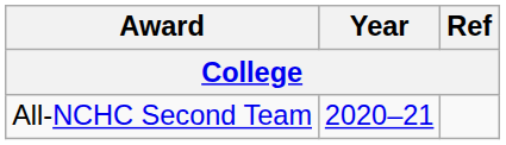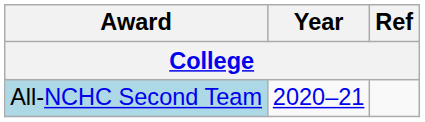row 3 | Award: no background -> lightblue background
